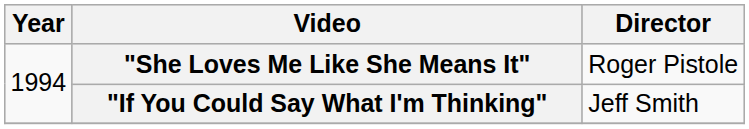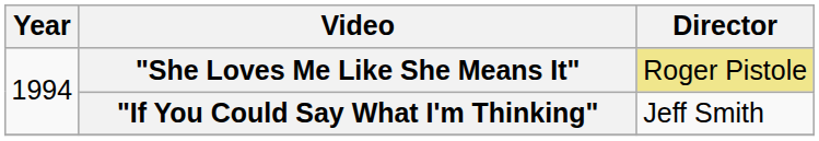"She Loves Me Like She Means It" | Director: no background -> khaki background
